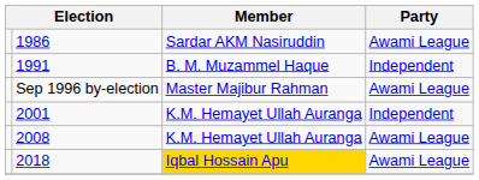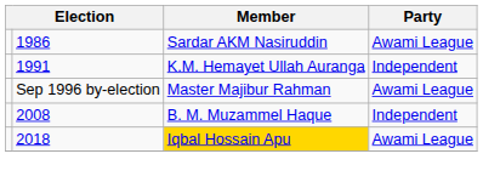1991 | Member: B. M. Muzammel Haque -> K.M. Hemayet Ullah Auranga
- row: 2001 | K.M. Hemayet Ullah Auranga | Independent
2008 | Member: K.M. Hemayet Ullah Auranga -> B. M. Muzammel Haque
2008 | Party: Awami League -> Independent
